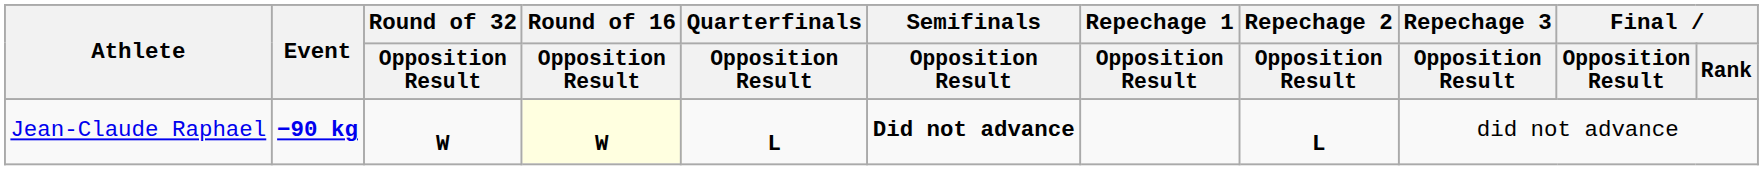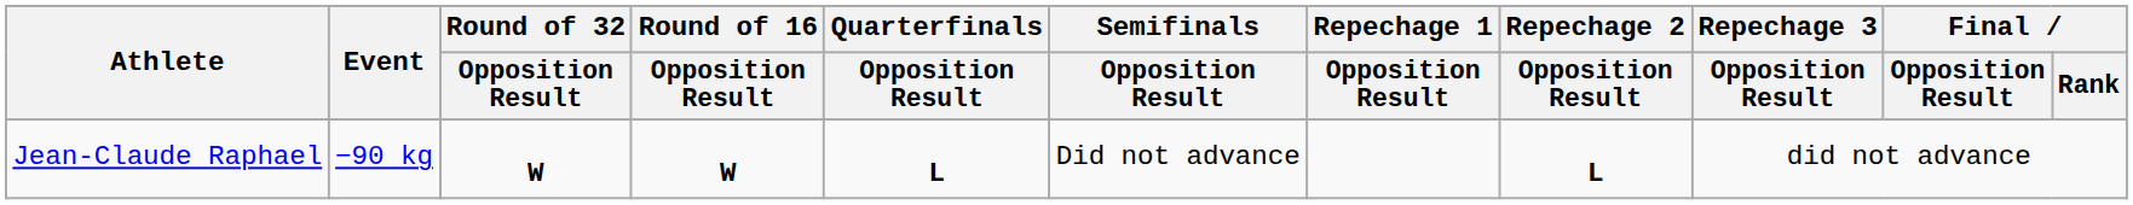Jean-Claude Raphael | Event: bold -> normal
Jean-Claude Raphael | Round of 16 / Opposition Result: lightyellow background -> no background
Jean-Claude Raphael | Semifinals / Opposition Result: bold -> normal
